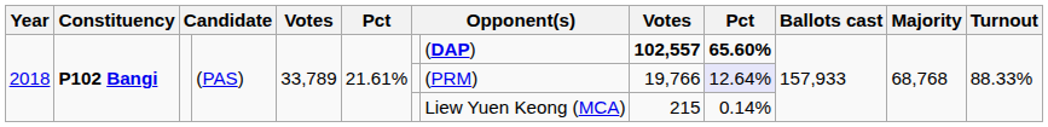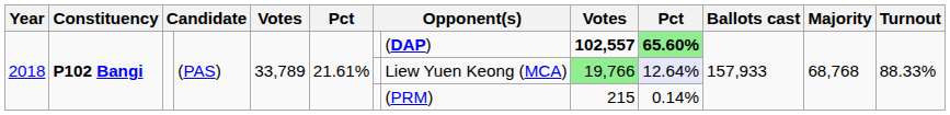row 2 | column 10: no background -> lightgreen background
row 3 | column 8: (PRM) -> Liew Yuen Keong (MCA)
row 3 | column 9: no background -> lightgreen background
row 4 | column 8: Liew Yuen Keong (MCA) -> (PRM)
